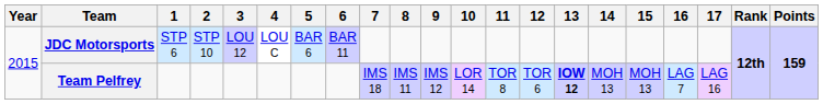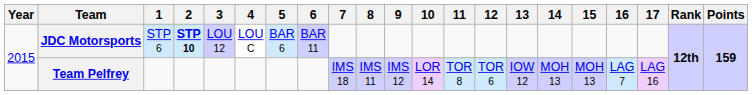JDC Motorsports | 2: normal -> bold
Team Pelfrey | 13: bold -> normal
